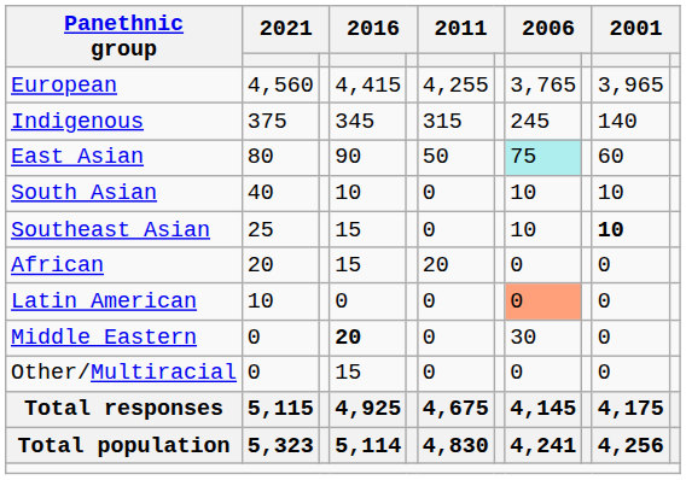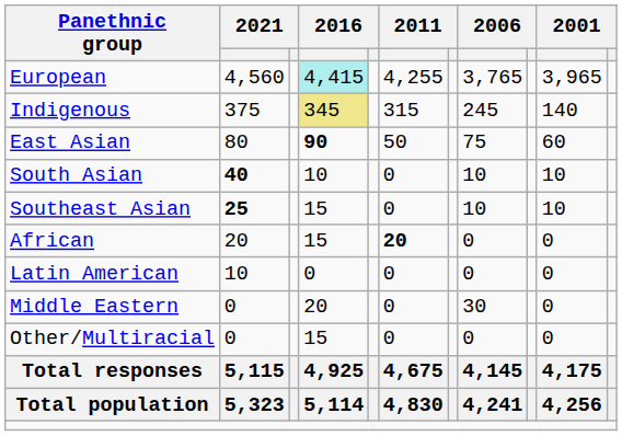European | column 4: no background -> paleturquoise background
Indigenous | column 4: no background -> khaki background
East Asian | column 4: normal -> bold
East Asian | column 8: paleturquoise background -> no background
South Asian | column 2: normal -> bold
Southeast Asian | column 2: normal -> bold
Southeast Asian | column 10: bold -> normal
African | column 6: normal -> bold
Latin American | column 8: lightsalmon background -> no background
Middle Eastern | column 4: bold -> normal
